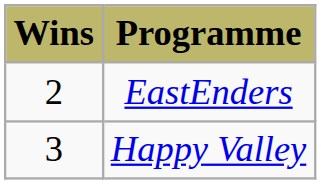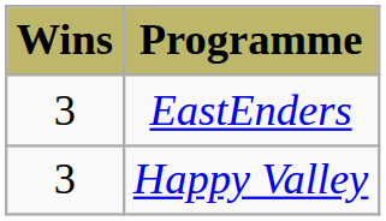EastEnders | Wins: 2 -> 3
